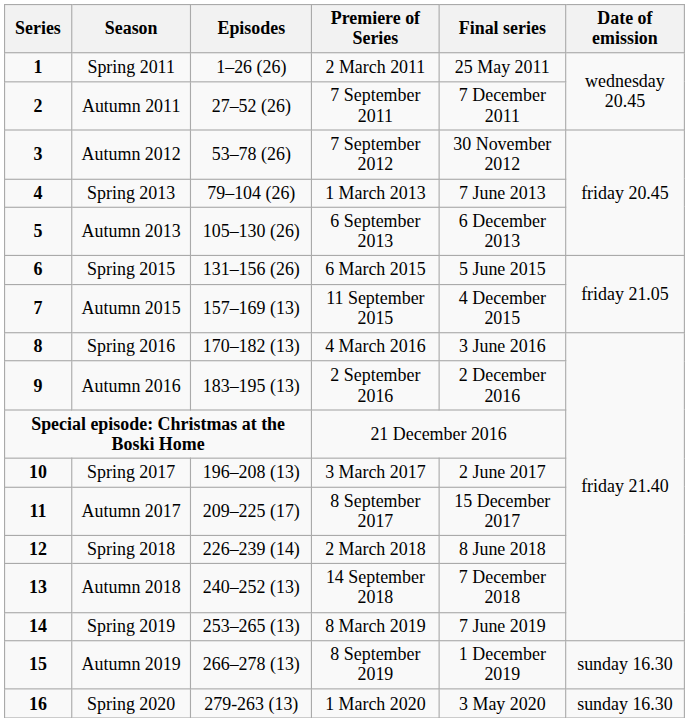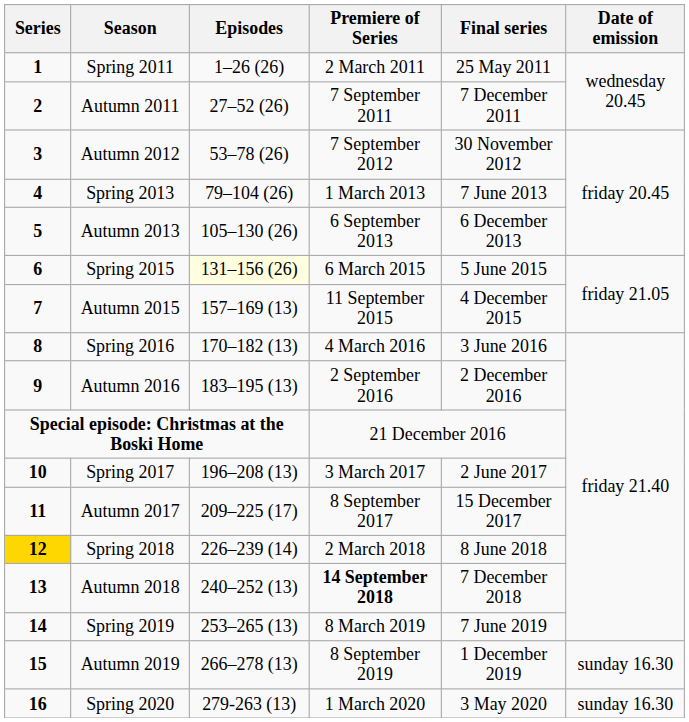Spring 2015 | Episodes: no background -> lightyellow background
Spring 2018 | Series: no background -> gold background
Autumn 2018 | Premiere of Series: normal -> bold
